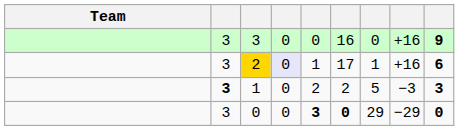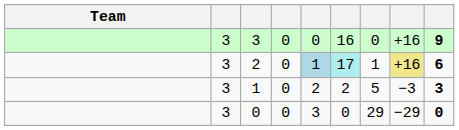row 3 | column 3: gold background -> no background
row 3 | column 4: lavender background -> no background
row 3 | column 5: no background -> lightblue background
row 3 | column 6: no background -> paleturquoise background
row 3 | column 8: no background -> khaki background
row 4 | column 2: bold -> normal
row 5 | column 5: bold -> normal
row 5 | column 6: bold -> normal
